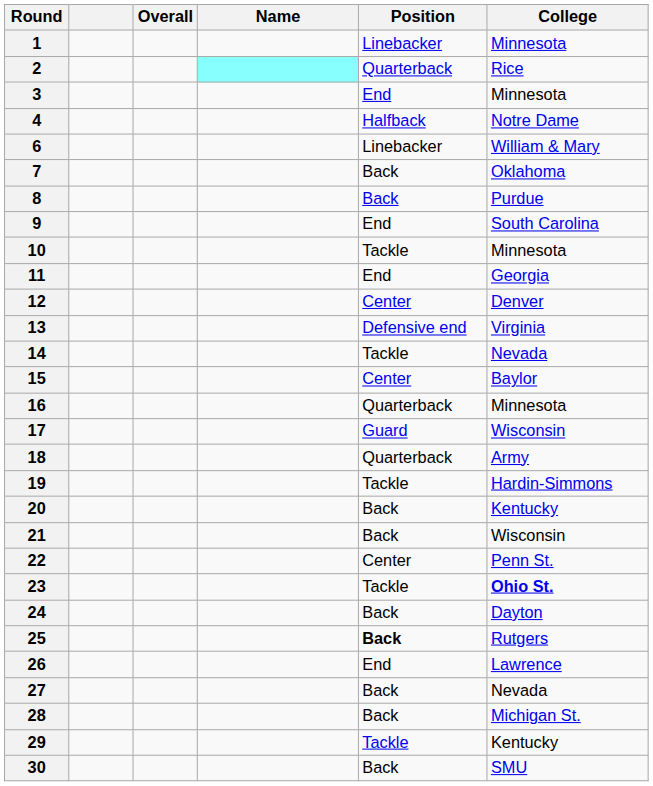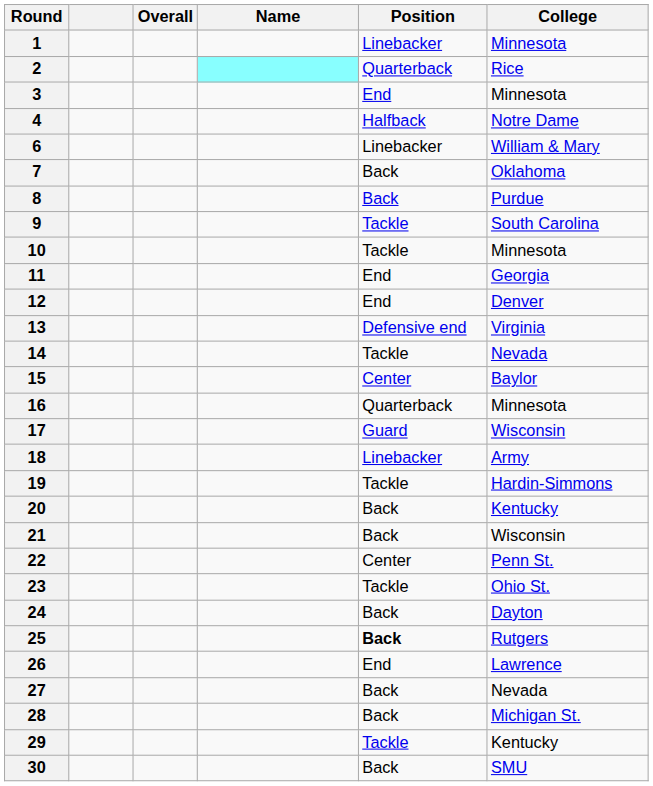9 | Position: End -> Tackle
12 | Position: Center -> End
18 | Position: Quarterback -> Linebacker
23 | College: bold -> normal
